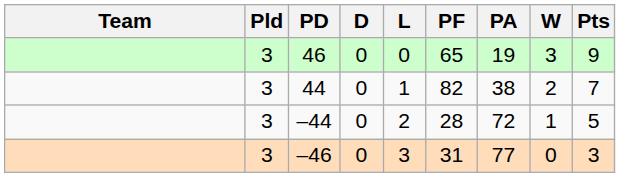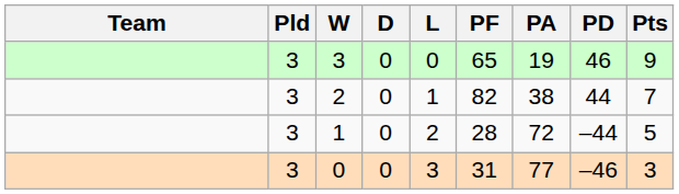columns swapped: W <-> PD
